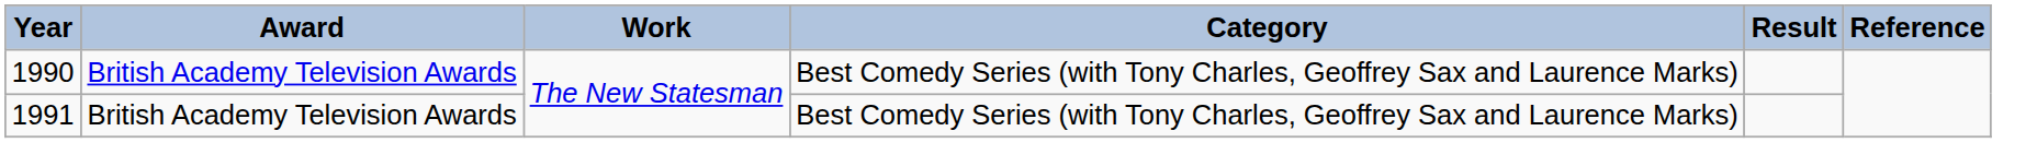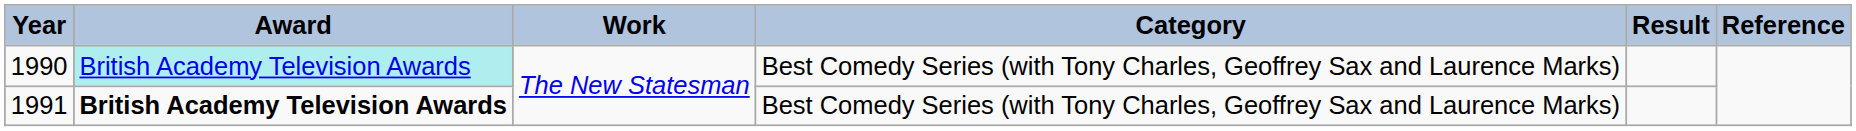1990 | Award: no background -> paleturquoise background
1991 | Award: normal -> bold
